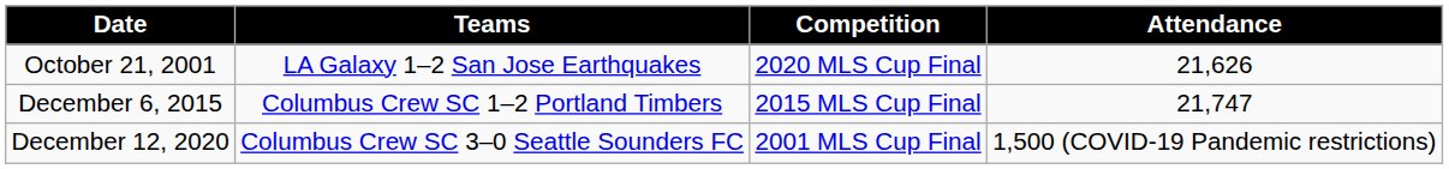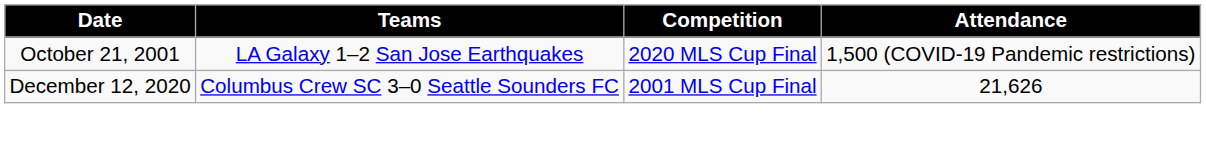October 21, 2001 | Attendance: 21,626 -> 1,500 (COVID-19 Pandemic restrictions)
- row: December 6, 2015 | Columbus Crew SC 1–2 Portland Timbers | 2015 MLS Cup Final | 21,747
December 12, 2020 | Attendance: 1,500 (COVID-19 Pandemic restrictions) -> 21,626
